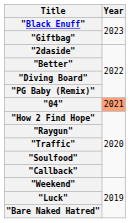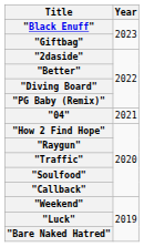"04" | Year: lightsalmon background -> no background
